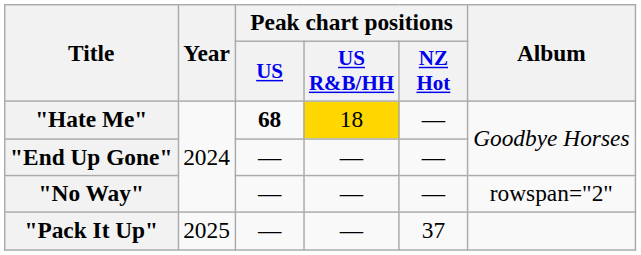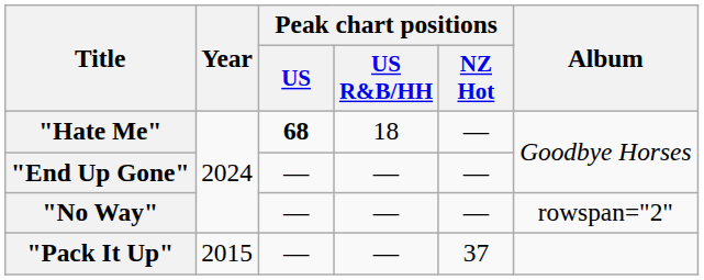"Hate Me" | Peak chart positions / US R&B/HH: gold background -> no background
"Pack It Up" | Year: 2025 -> 2015
